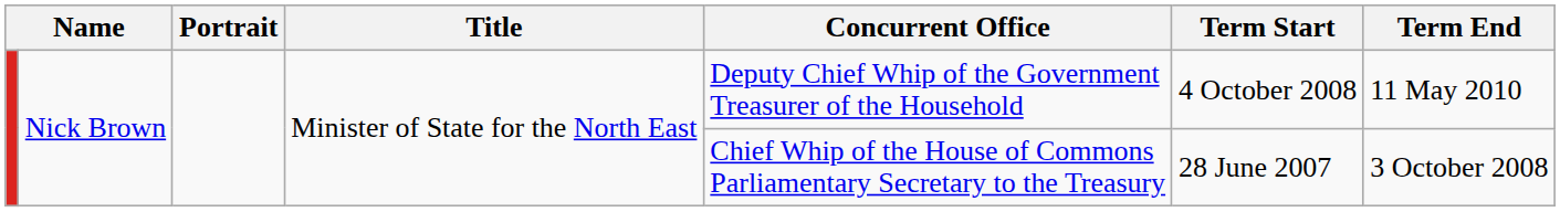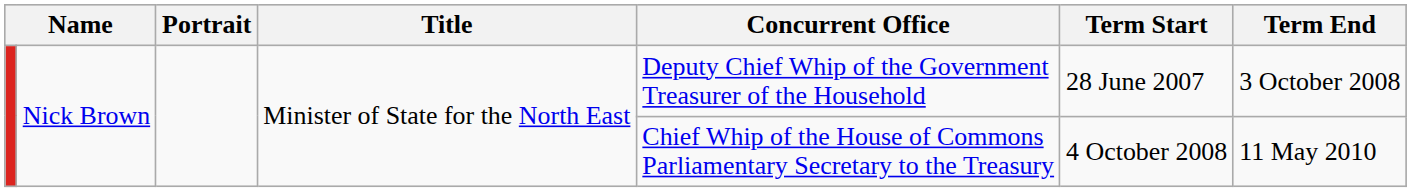row 2 | Term Start: 4 October 2008 -> 28 June 2007
row 2 | Term End: 11 May 2010 -> 3 October 2008
row 3 | Term Start: 28 June 2007 -> 4 October 2008
row 3 | Term End: 3 October 2008 -> 11 May 2010
